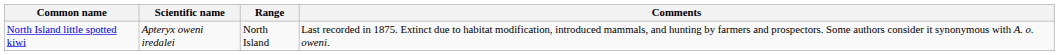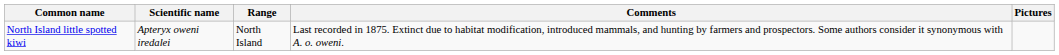+ column: Pictures
